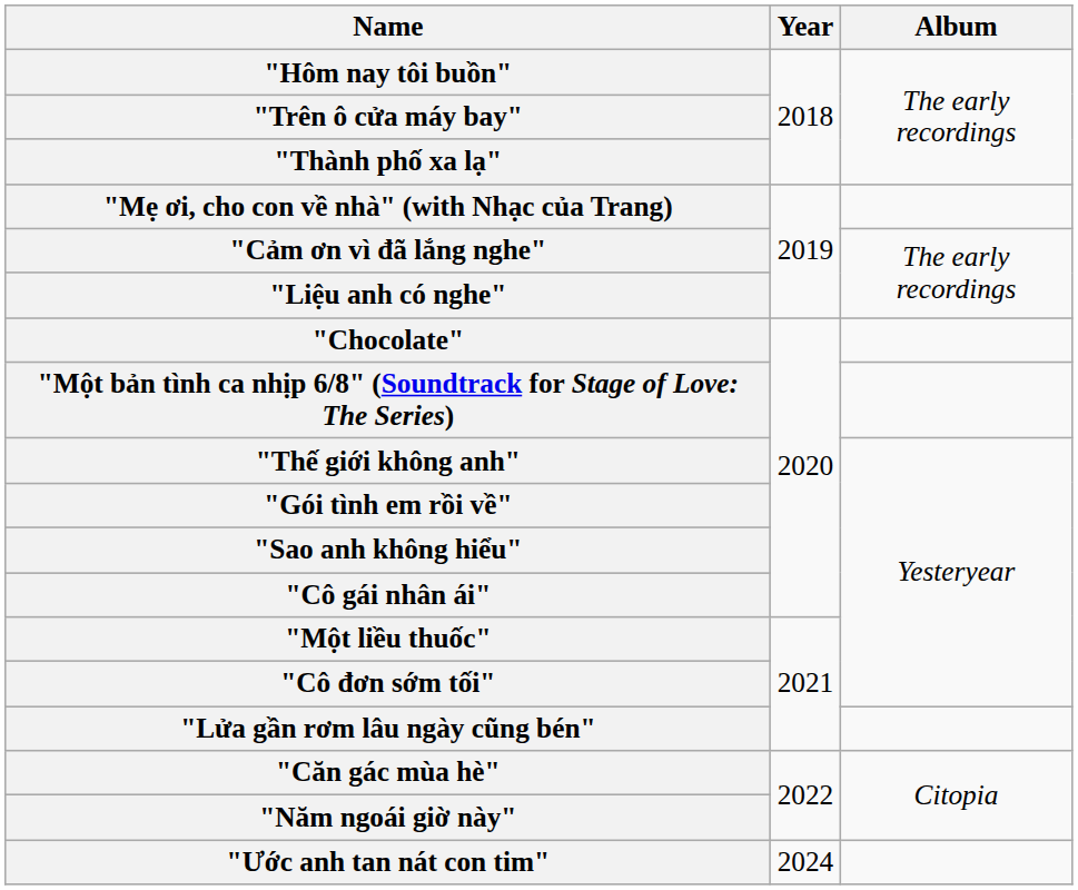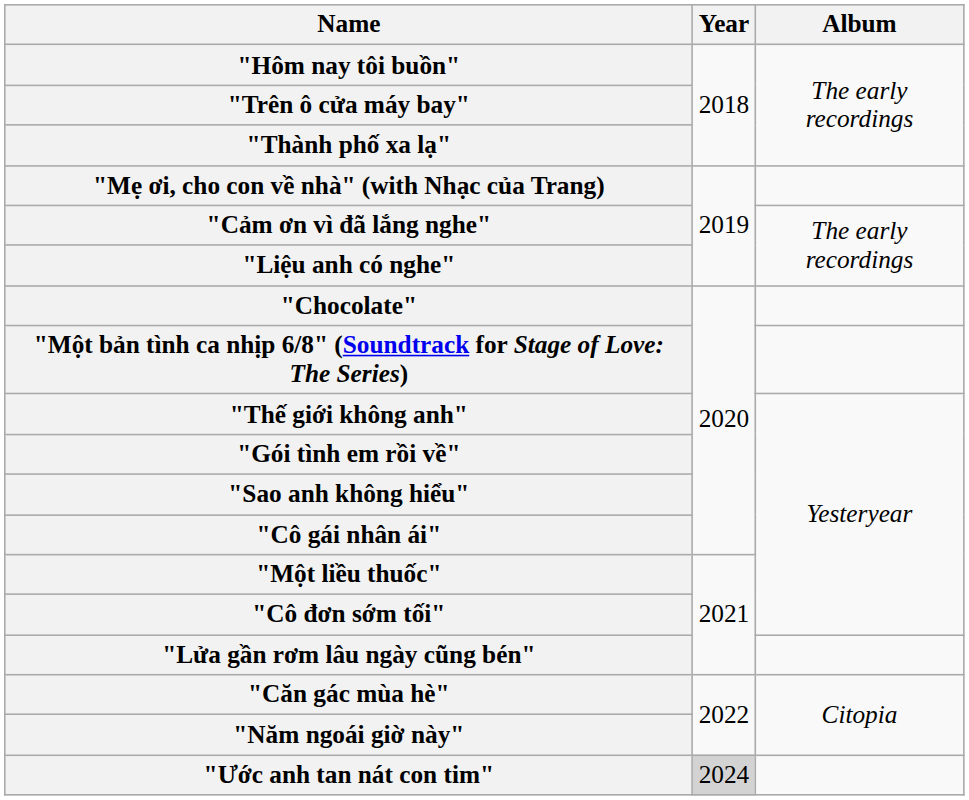"Ước anh tan nát con tim" | Year: no background -> lightgrey background
